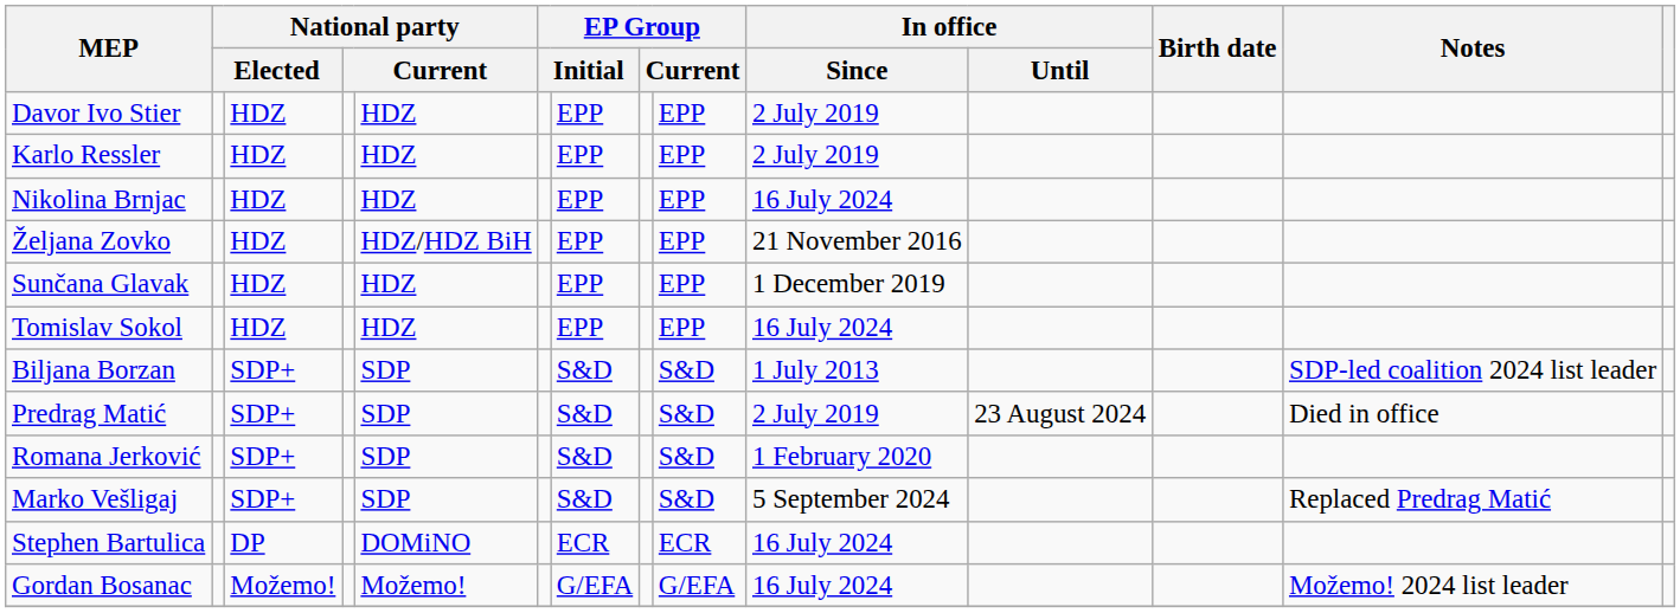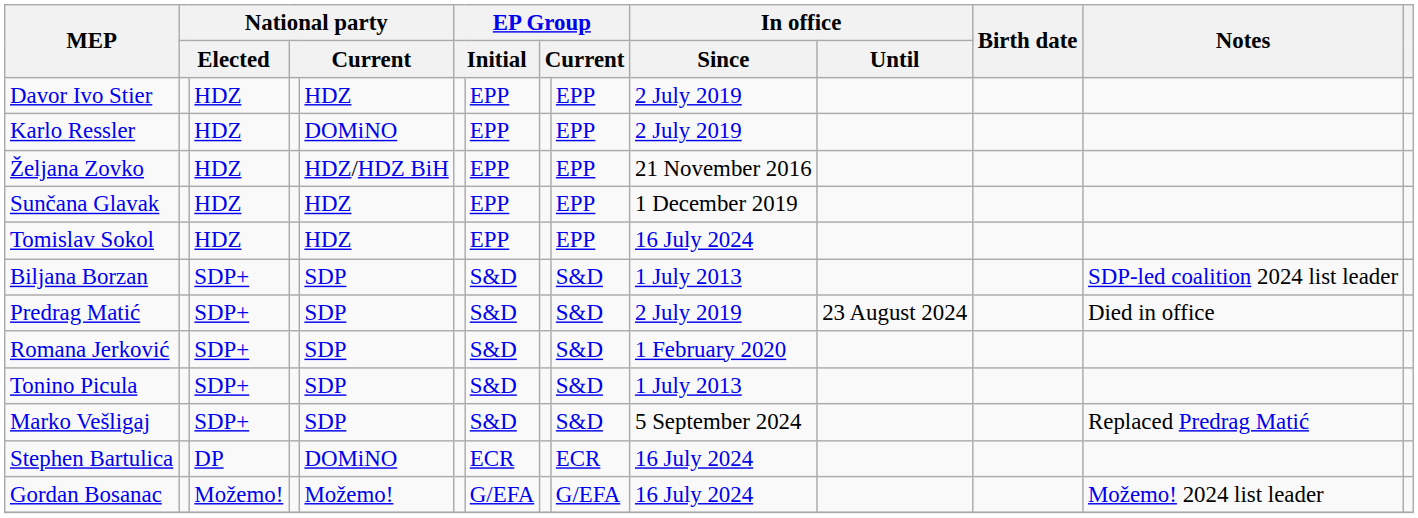Karlo Ressler | column 5: HDZ -> DOMiNO
- row: Nikolina Brnjac | HDZ | HDZ | EPP | EPP | 16 July 2024
+ row: Tonino Picula | SDP+ | SDP | S&D | S&D | 1 July 2013
